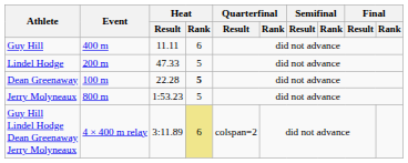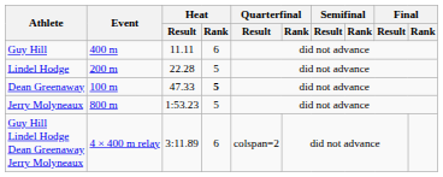Lindel Hodge | Heat / Result: 47.33 -> 22.28
Dean Greenaway | Heat / Result: 22.28 -> 47.33
Guy Hill Lindel Hodge Dean Greenaway Jerry Molyneaux | Heat / Rank: khaki background -> no background
